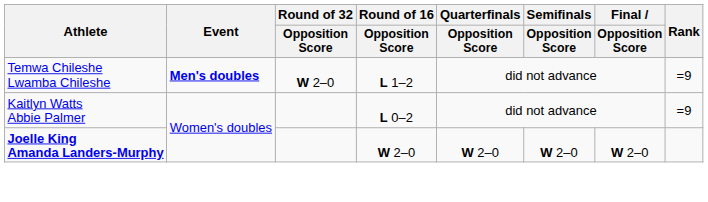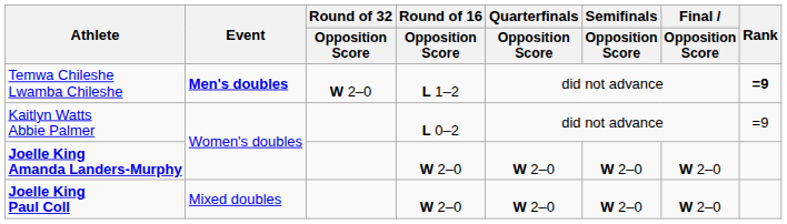Temwa Chileshe Lwamba Chileshe | Rank: normal -> bold
+ row: Joelle King Paul Coll | Mixed doubles | W 2–0 | W 2–0 | W 2–0 | W 2–0
